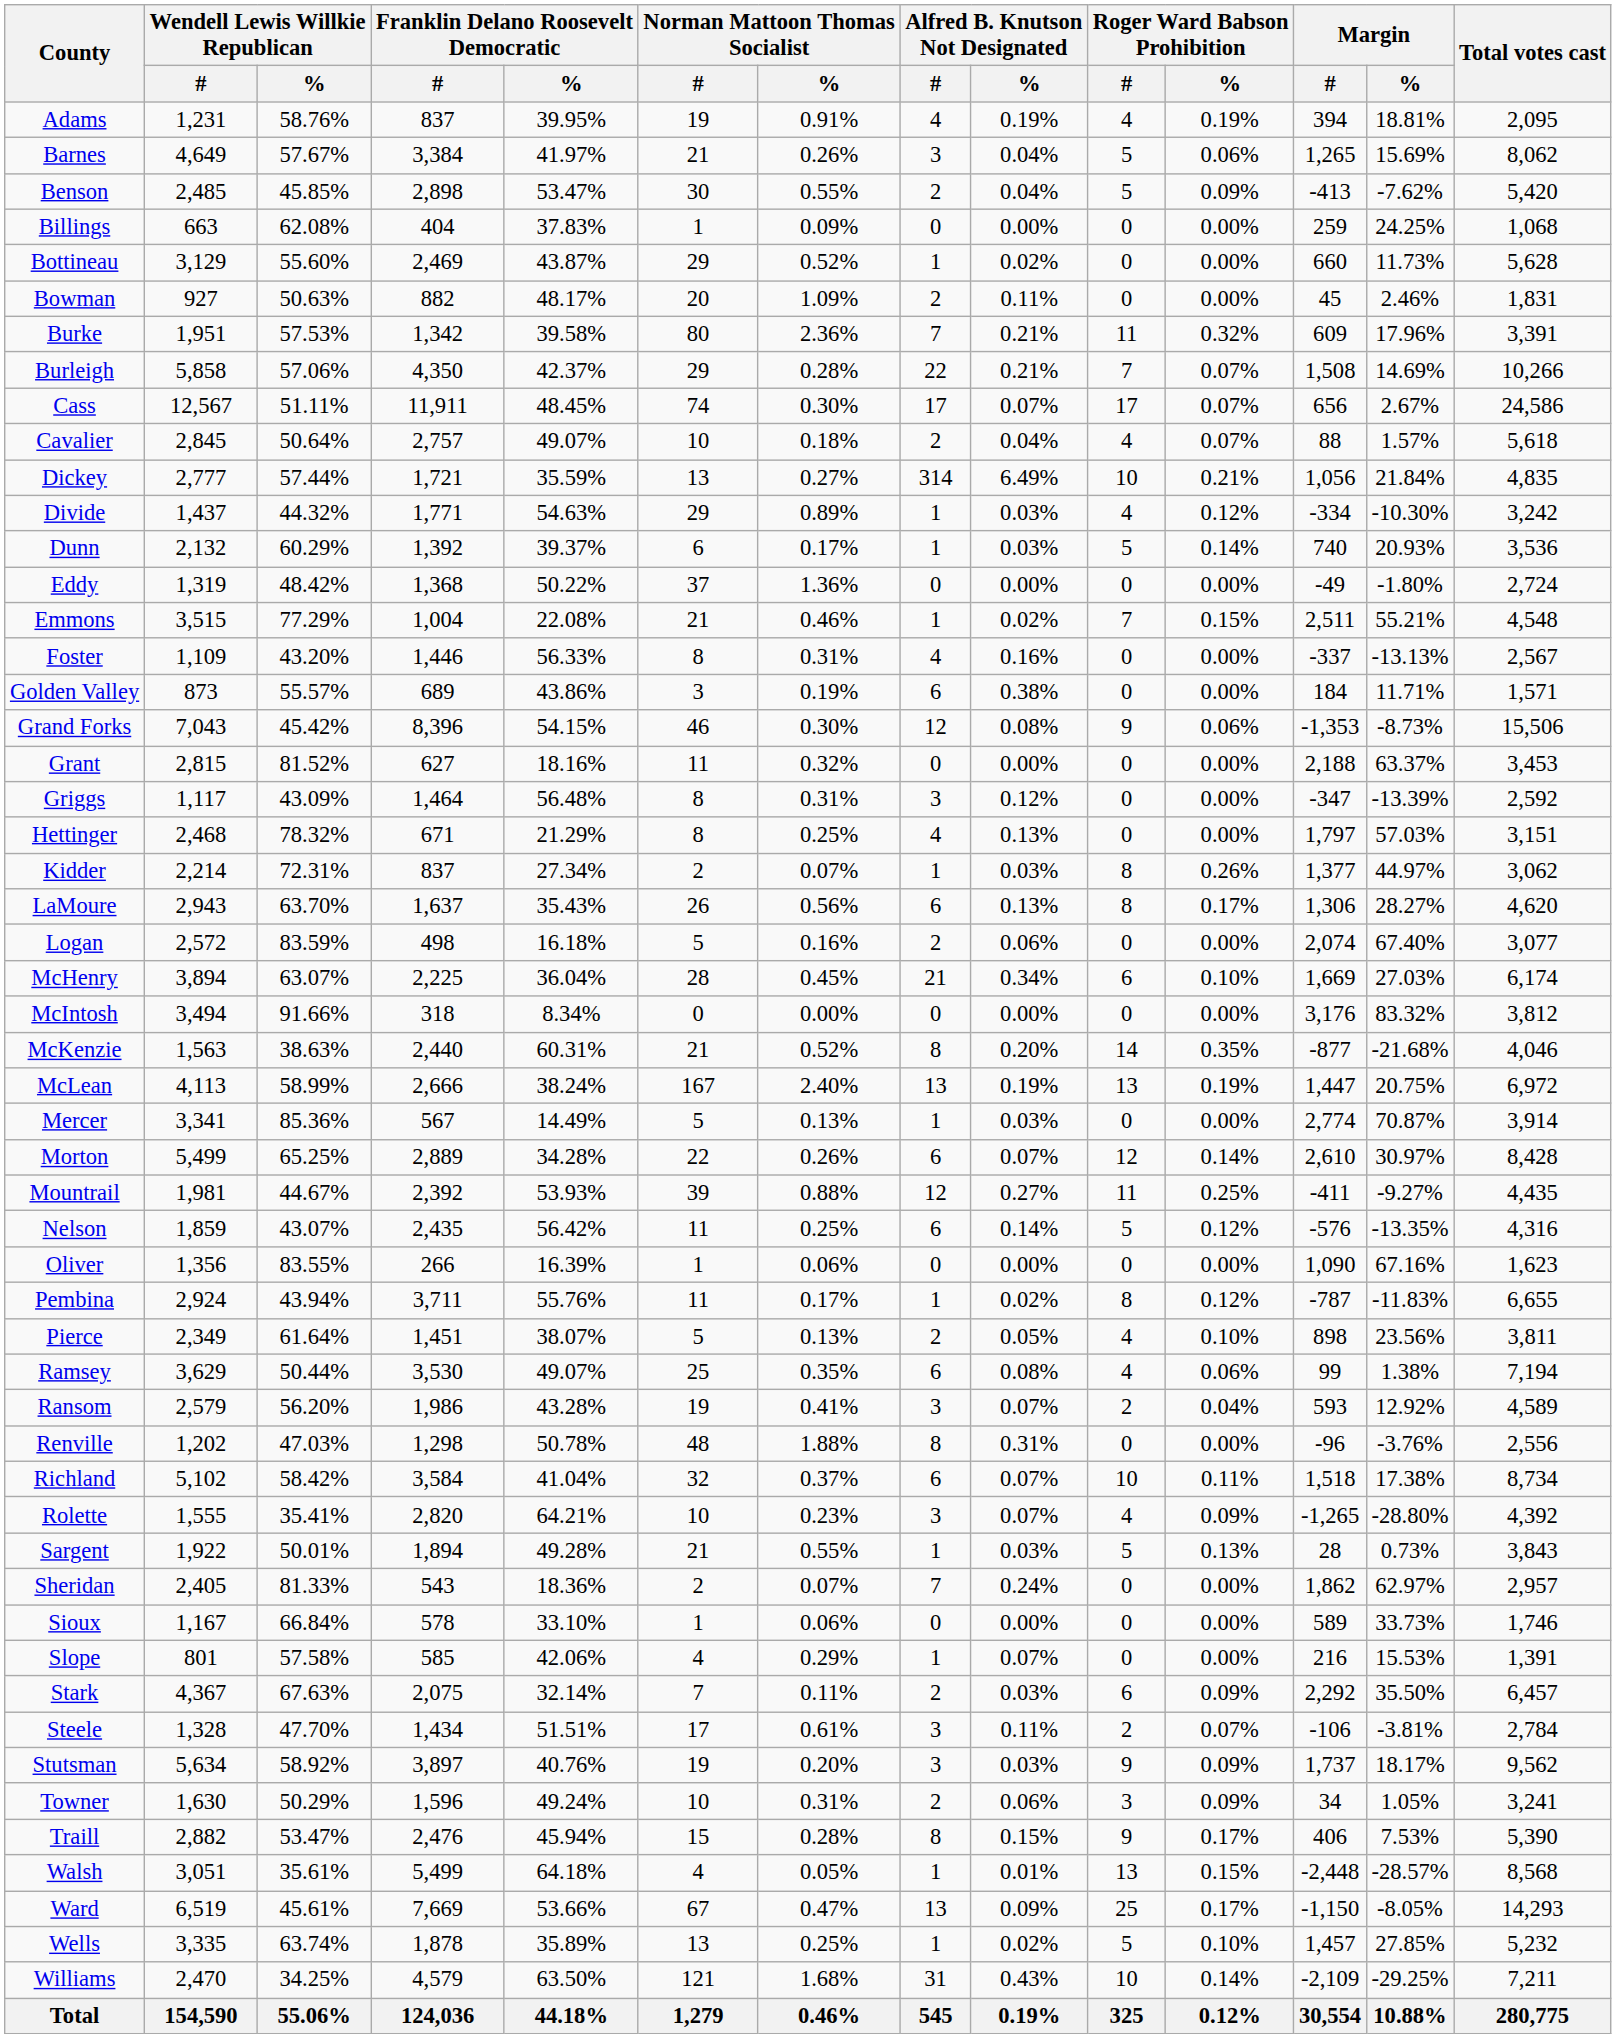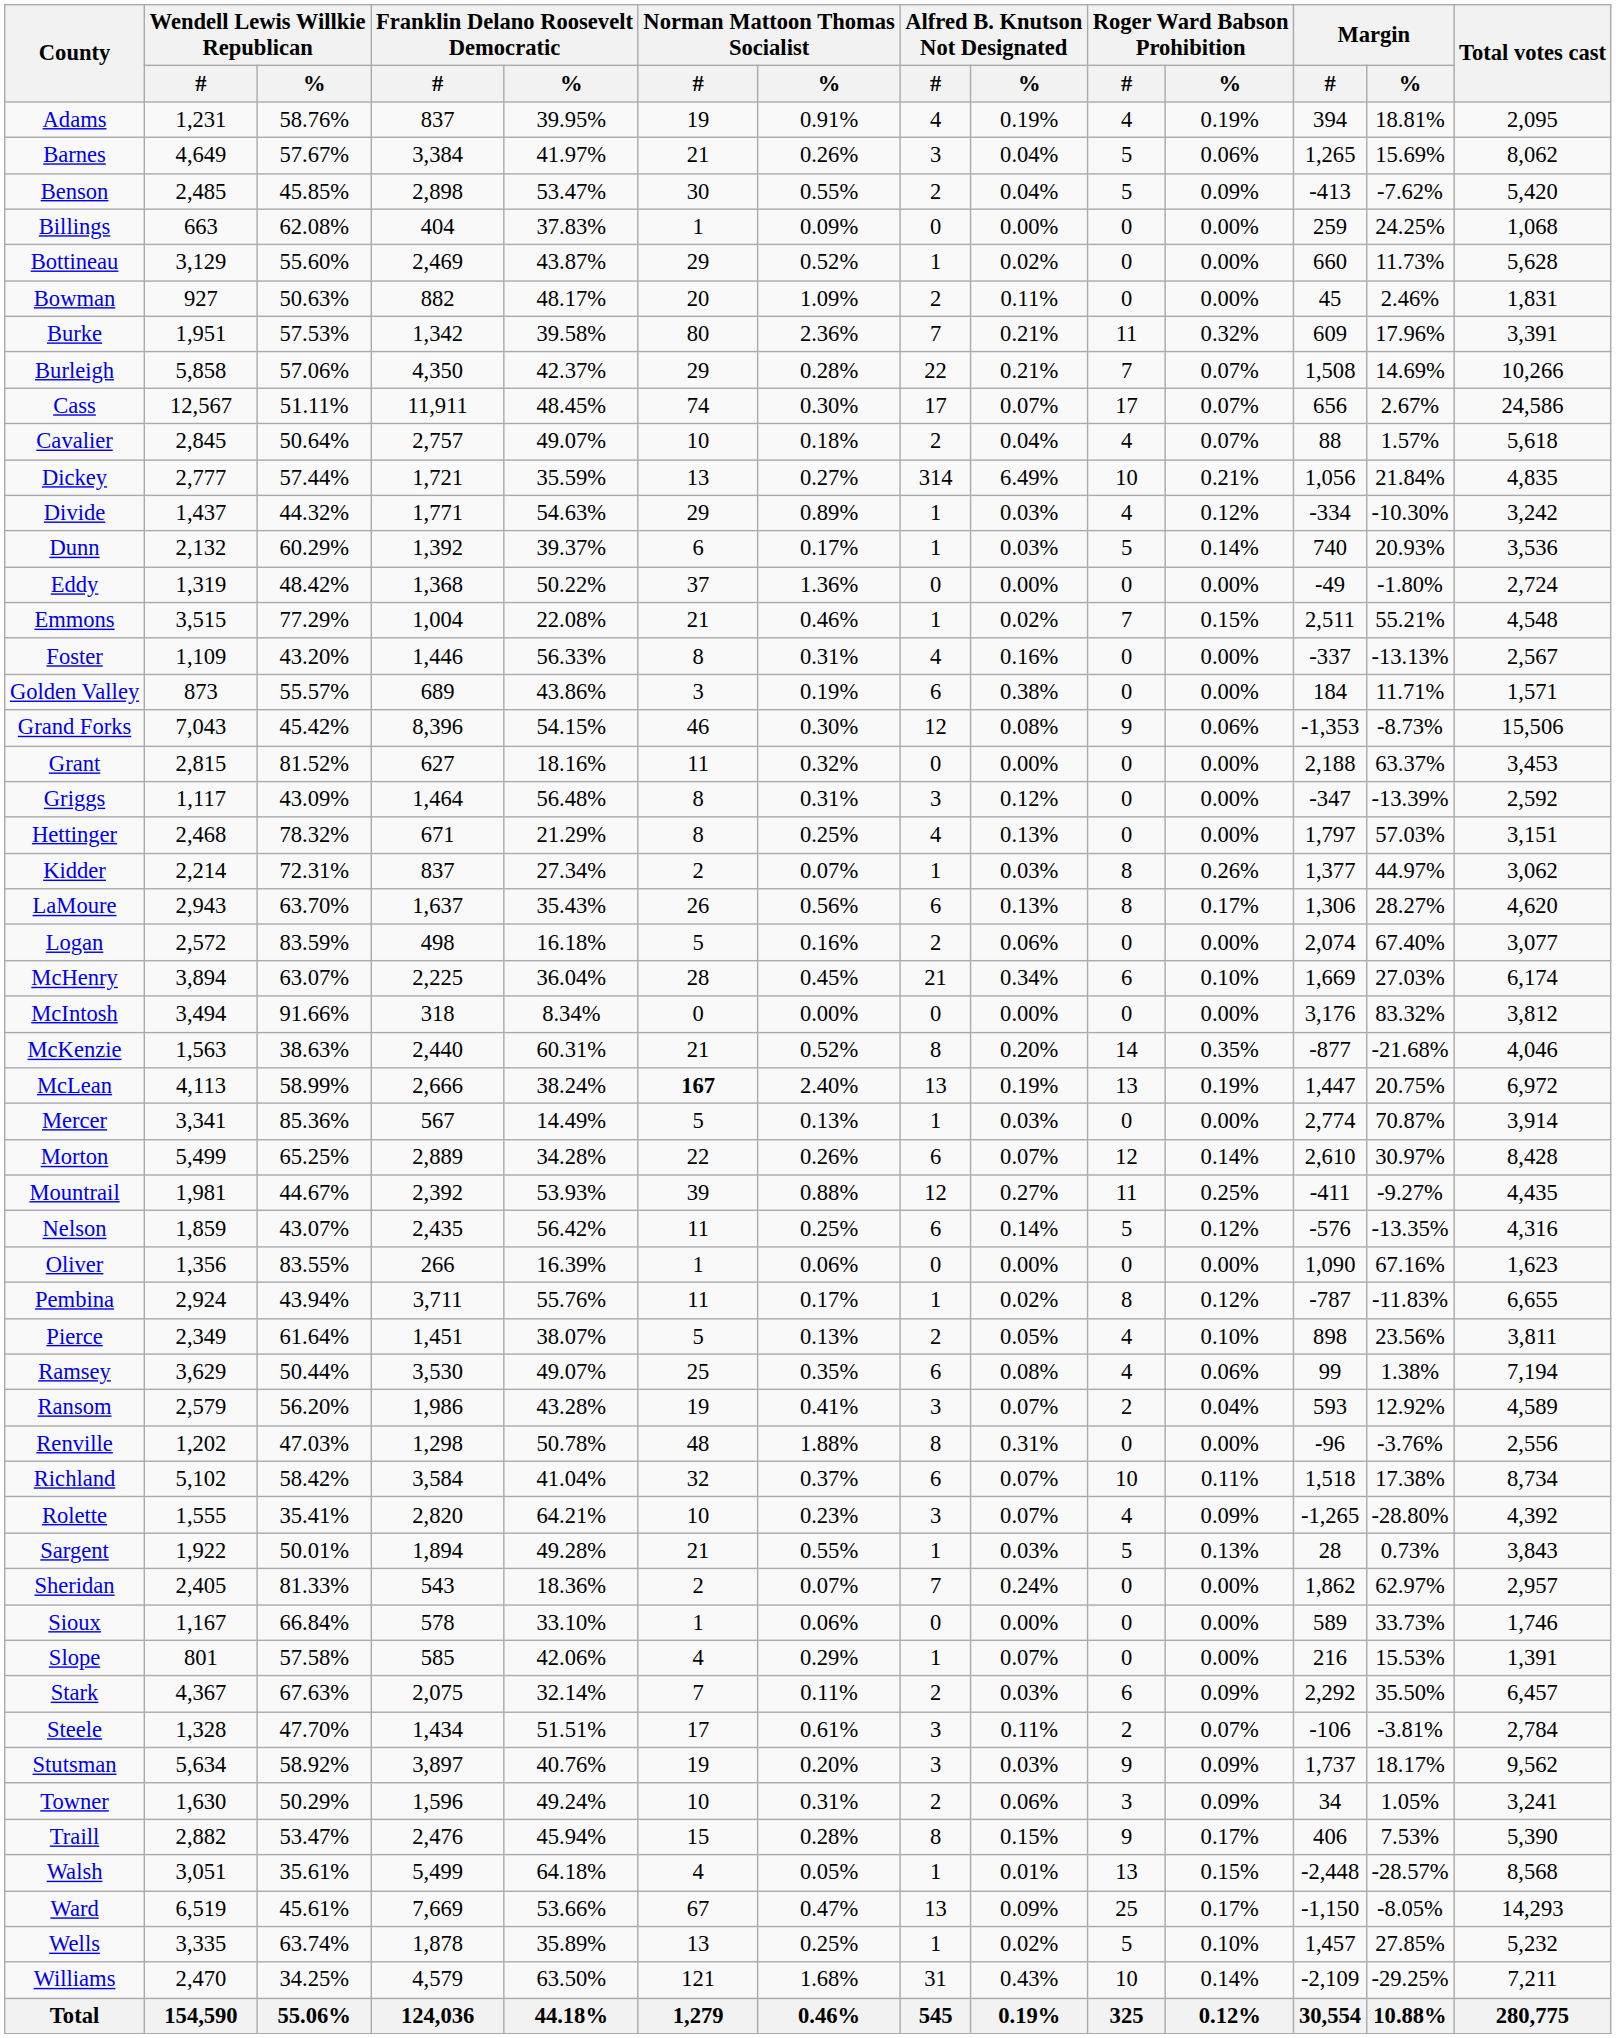McLean | Norman Mattoon Thomas Socialist / #: normal -> bold
